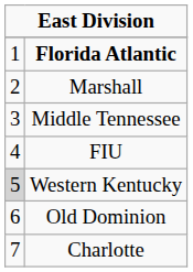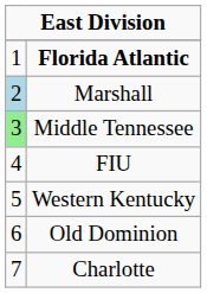Marshall | column 1: no background -> lightblue background
Middle Tennessee | column 1: no background -> lightgreen background
Western Kentucky | column 1: lightgrey background -> no background
